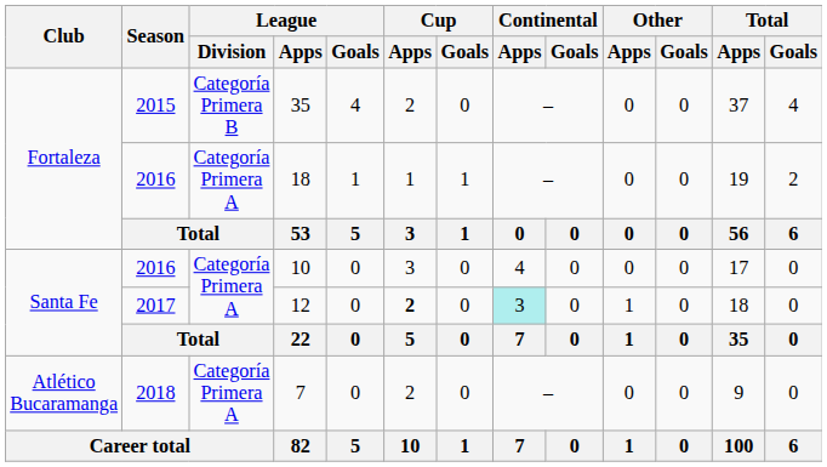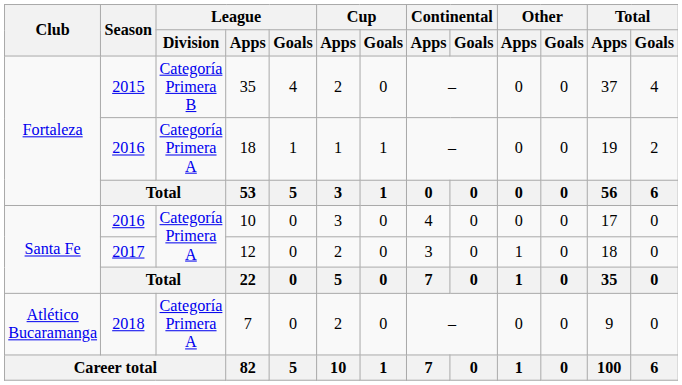12 | Cup / Apps: bold -> normal
12 | Continental / Apps: paleturquoise background -> no background
